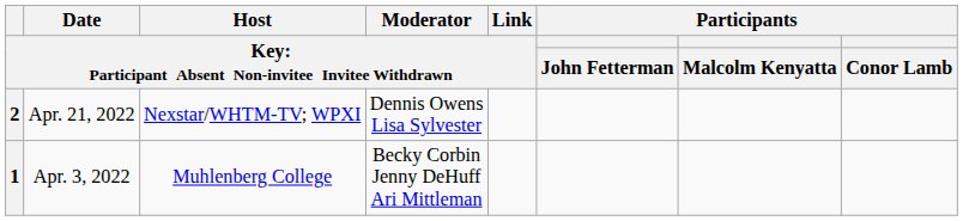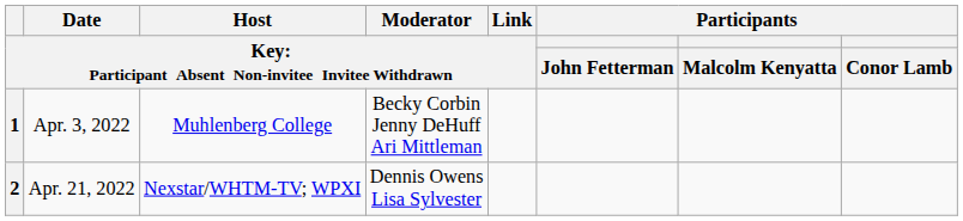rows swapped: 1 <-> 2
